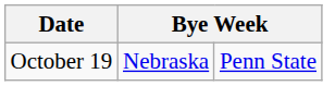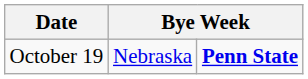October 19 | column 3: normal -> bold
